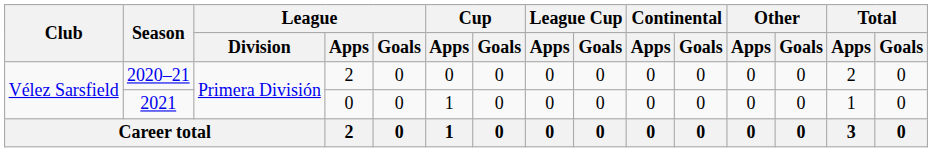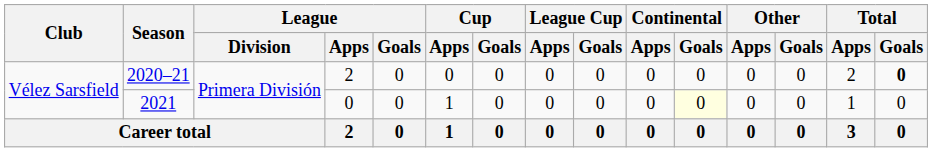2020–21 | Total / Goals: normal -> bold
2021 | Continental / Goals: no background -> lightyellow background
